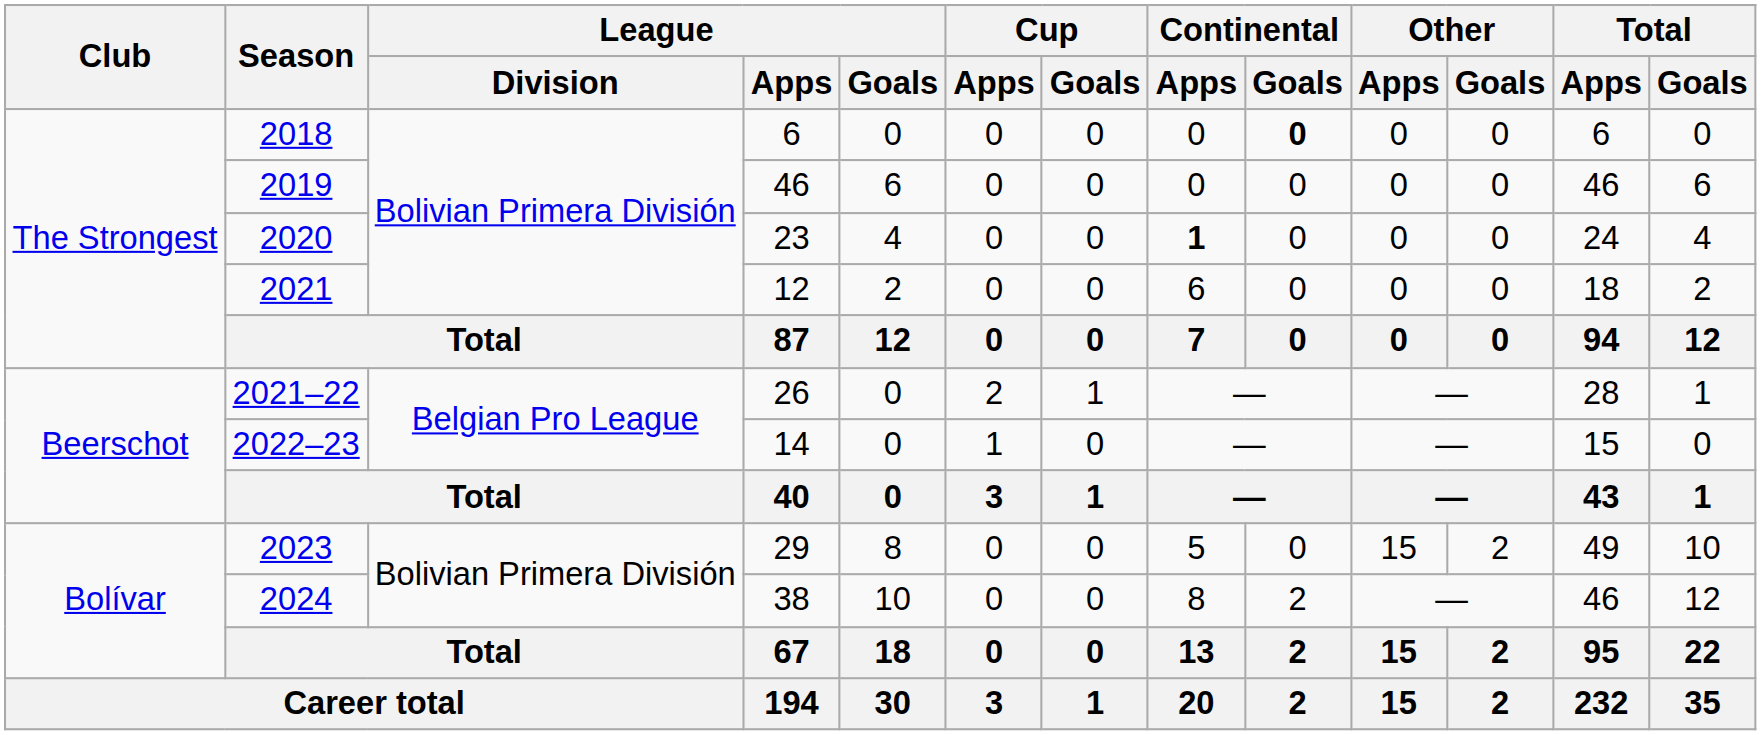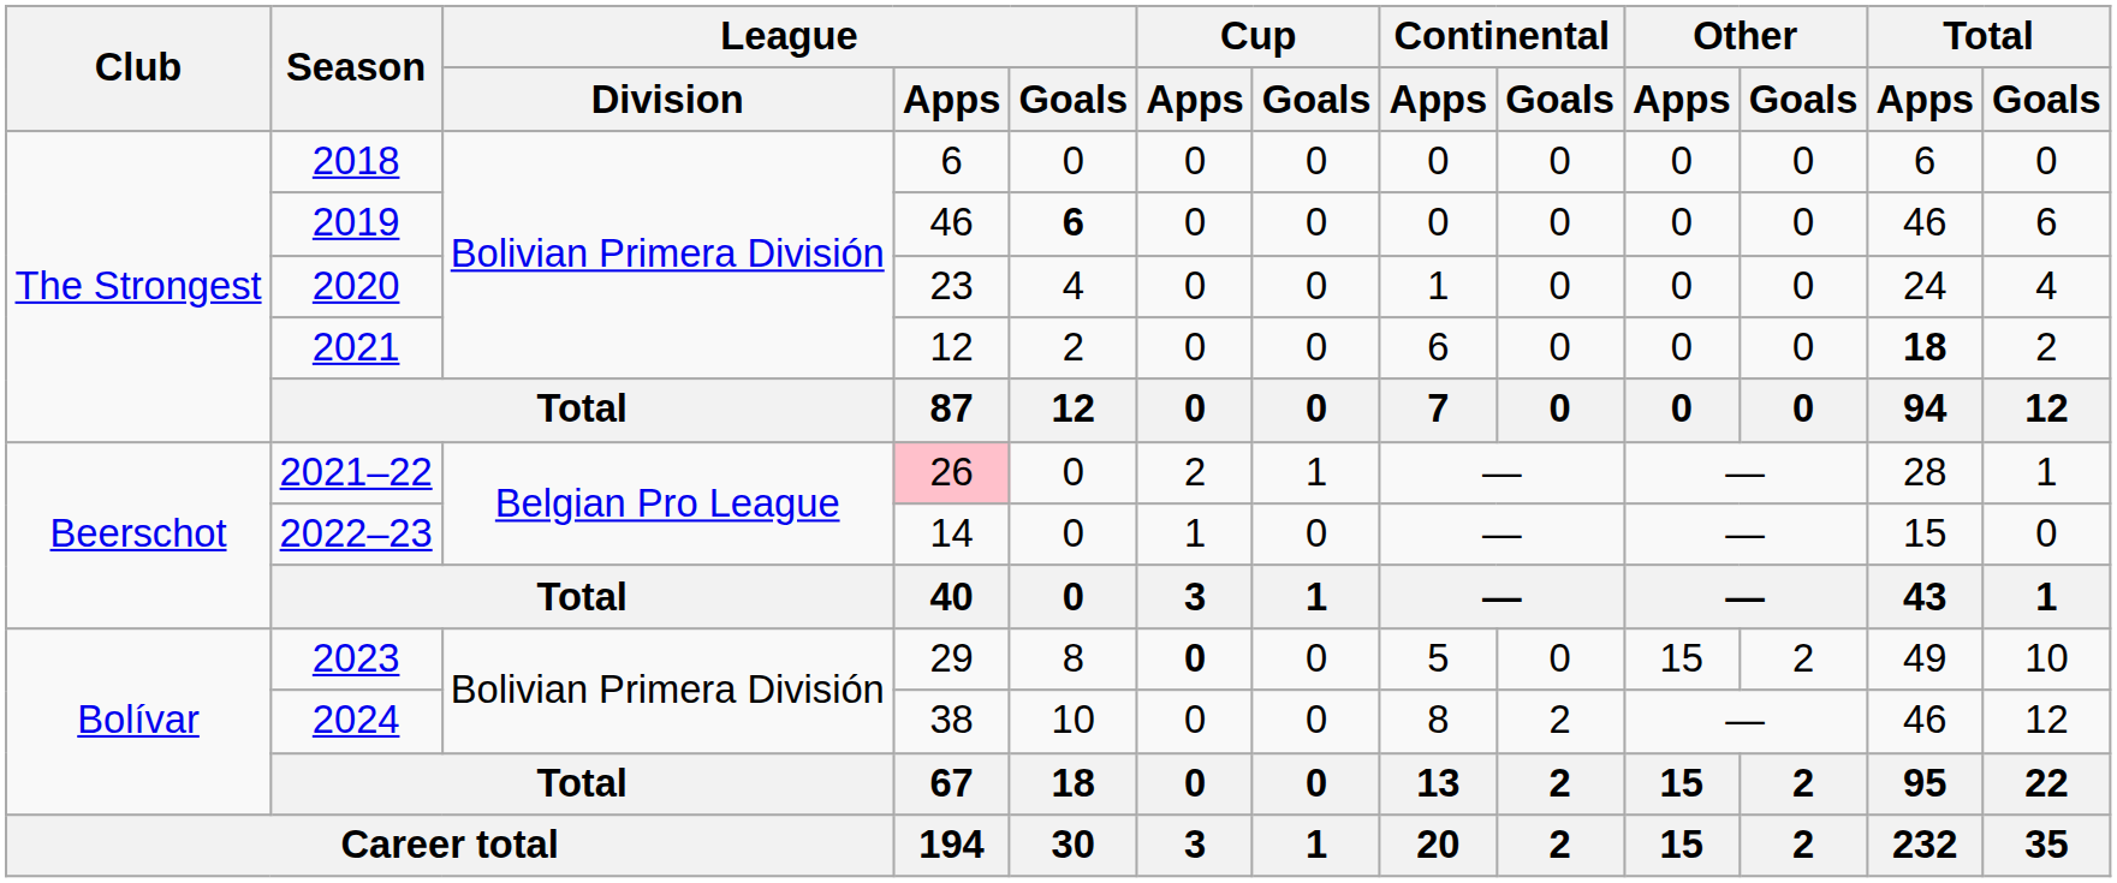2018 | Continental / Goals: bold -> normal
2019 | League / Goals: normal -> bold
2020 | Continental / Apps: bold -> normal
2021 | Total / Apps: normal -> bold
2021–22 | League / Apps: no background -> pink background
2023 | Cup / Apps: normal -> bold
